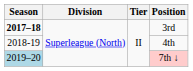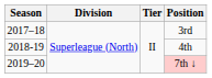3rd | Season: bold -> normal
7th ↓ | Season: lightblue background -> no background
